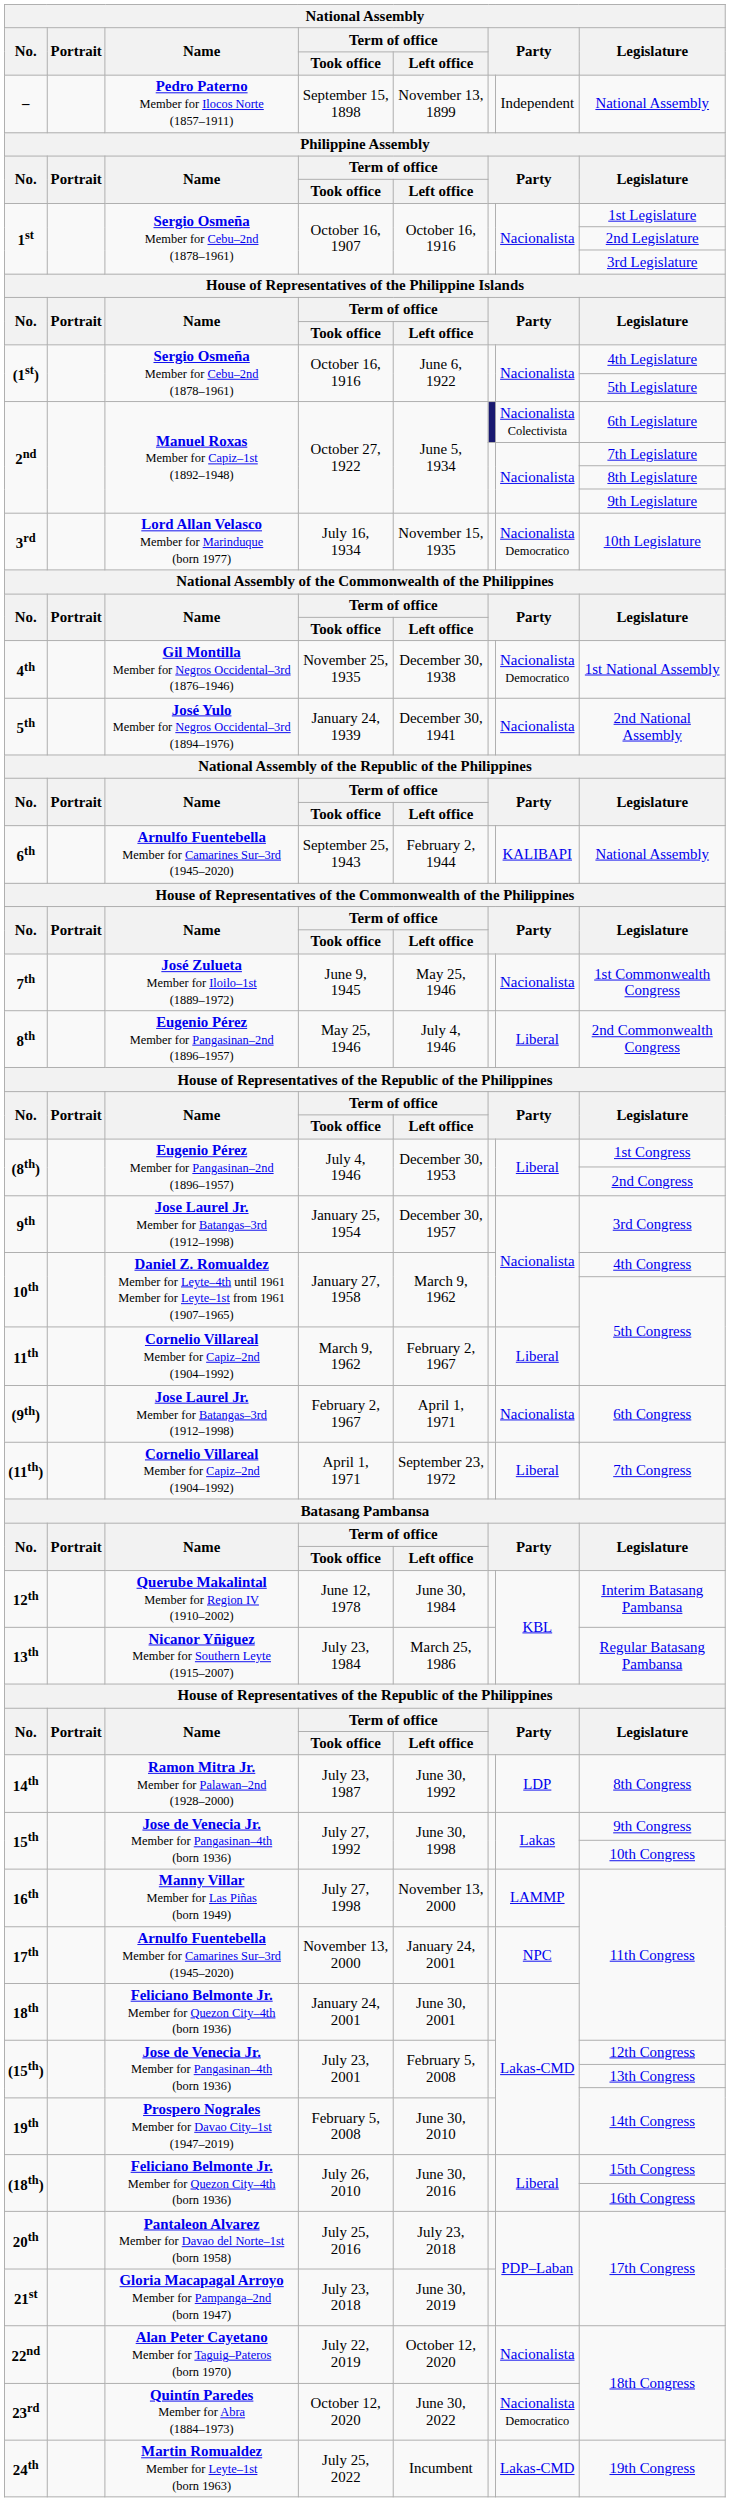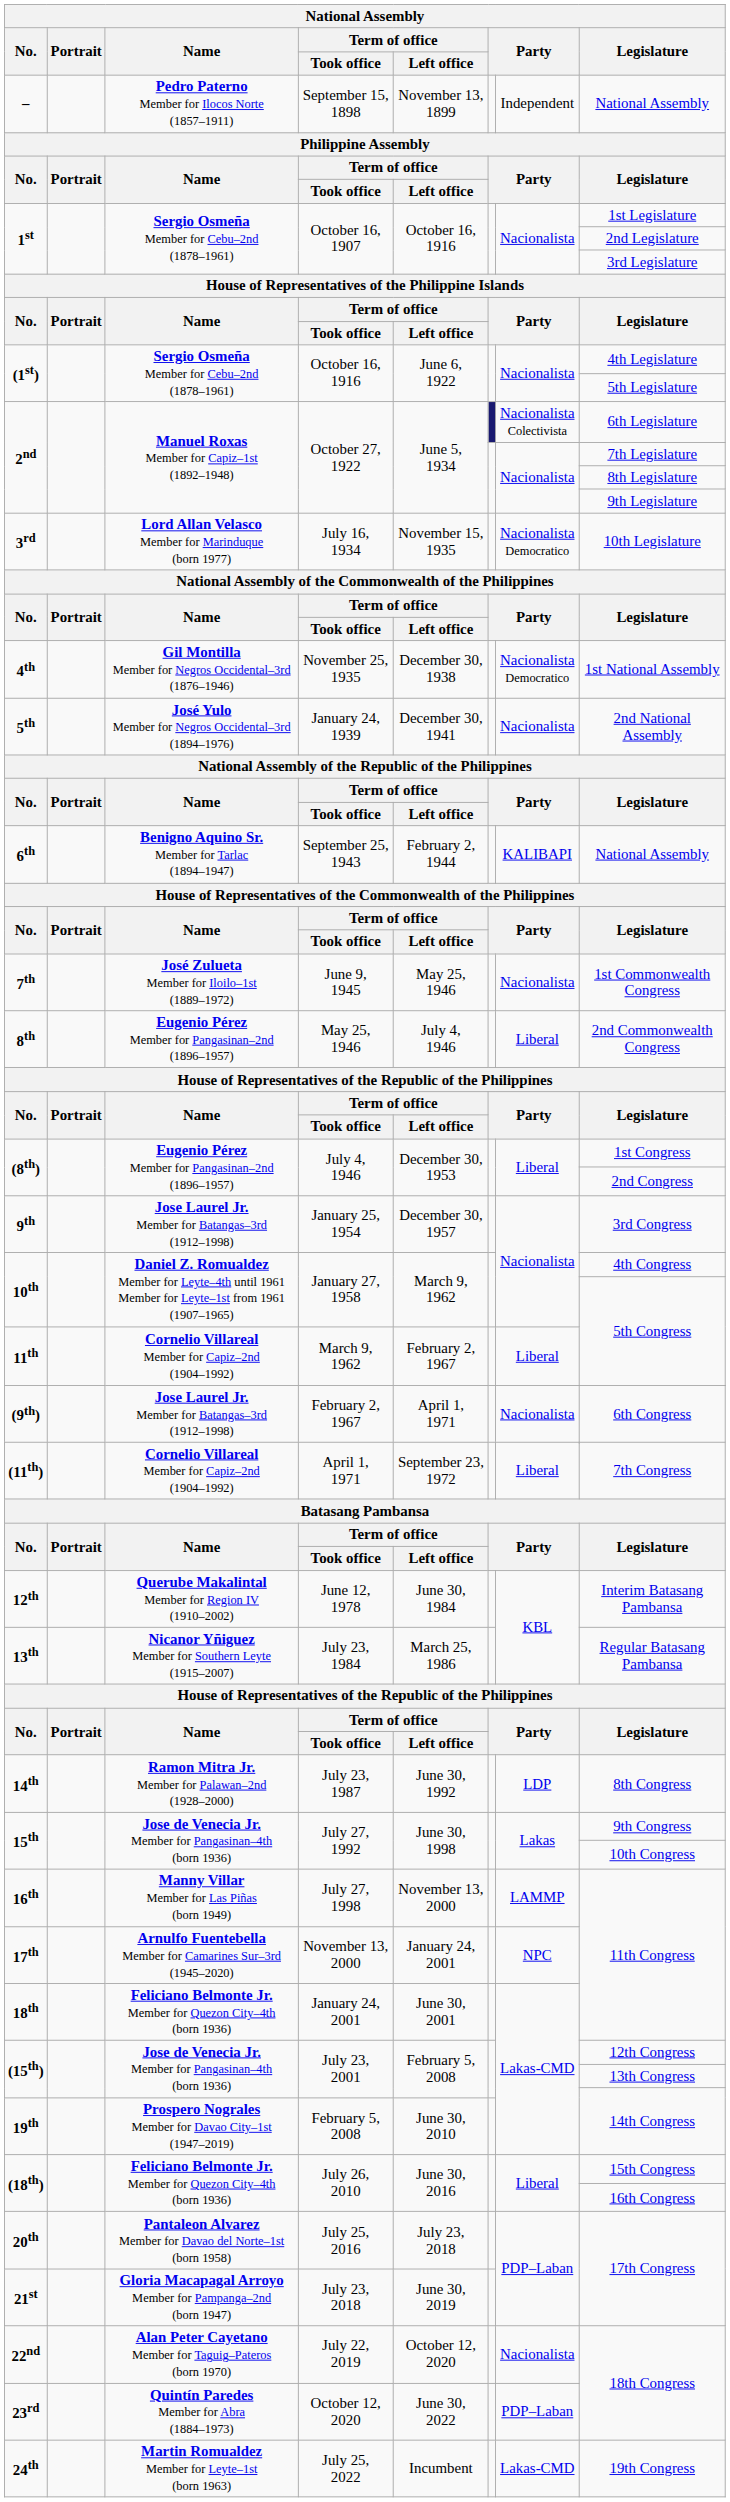6th | Name: Arnulfo Fuentebella Member for Camarines Sur–3rd (1945–2020) -> Benigno Aquino Sr. Member for Tarlac (1894–1947)
23rd | column 7: Nacionalista Democratico -> PDP–Laban
